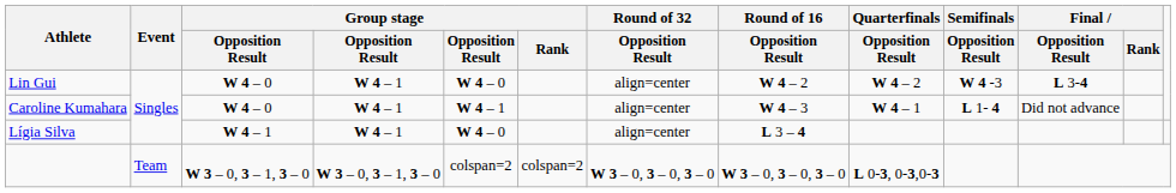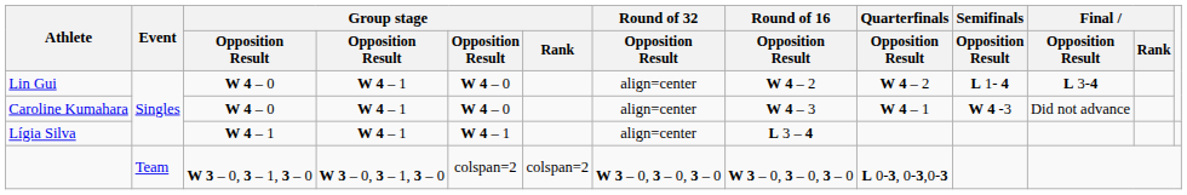Lin Gui | Semifinals / Opposition Result: W 4 -3 -> L 1- 4
Caroline Kumahara | column 5: W 4 – 1 -> W 4 – 0
Caroline Kumahara | Semifinals / Opposition Result: L 1- 4 -> W 4 -3
Lígia Silva | column 5: W 4 – 0 -> W 4 – 1
